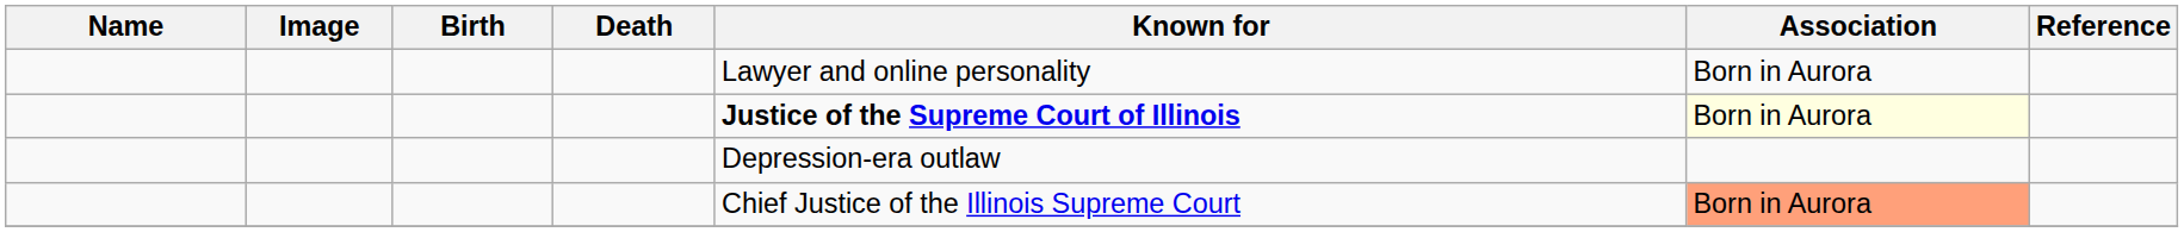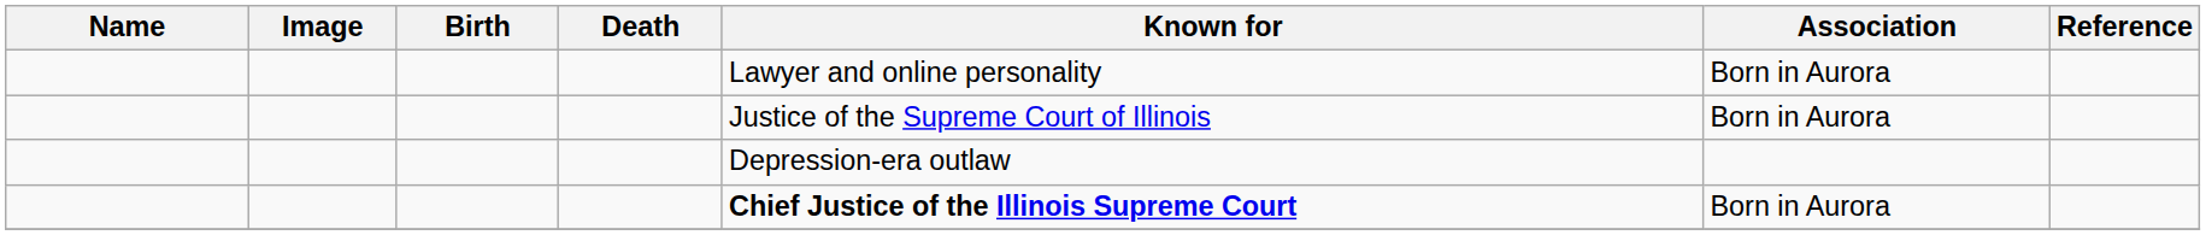row 3 | Known for: bold -> normal
row 3 | Association: lightyellow background -> no background
row 5 | Known for: normal -> bold
row 5 | Association: lightsalmon background -> no background
